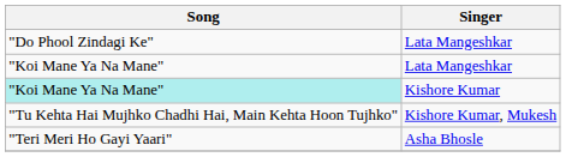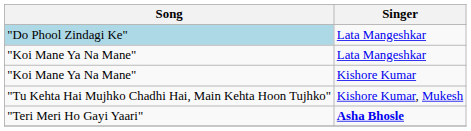row 2 | Song: no background -> lightblue background
row 4 | Song: paleturquoise background -> no background
row 6 | Singer: normal -> bold
